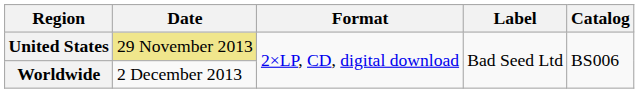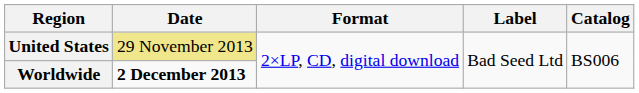Worldwide | Date: normal -> bold
